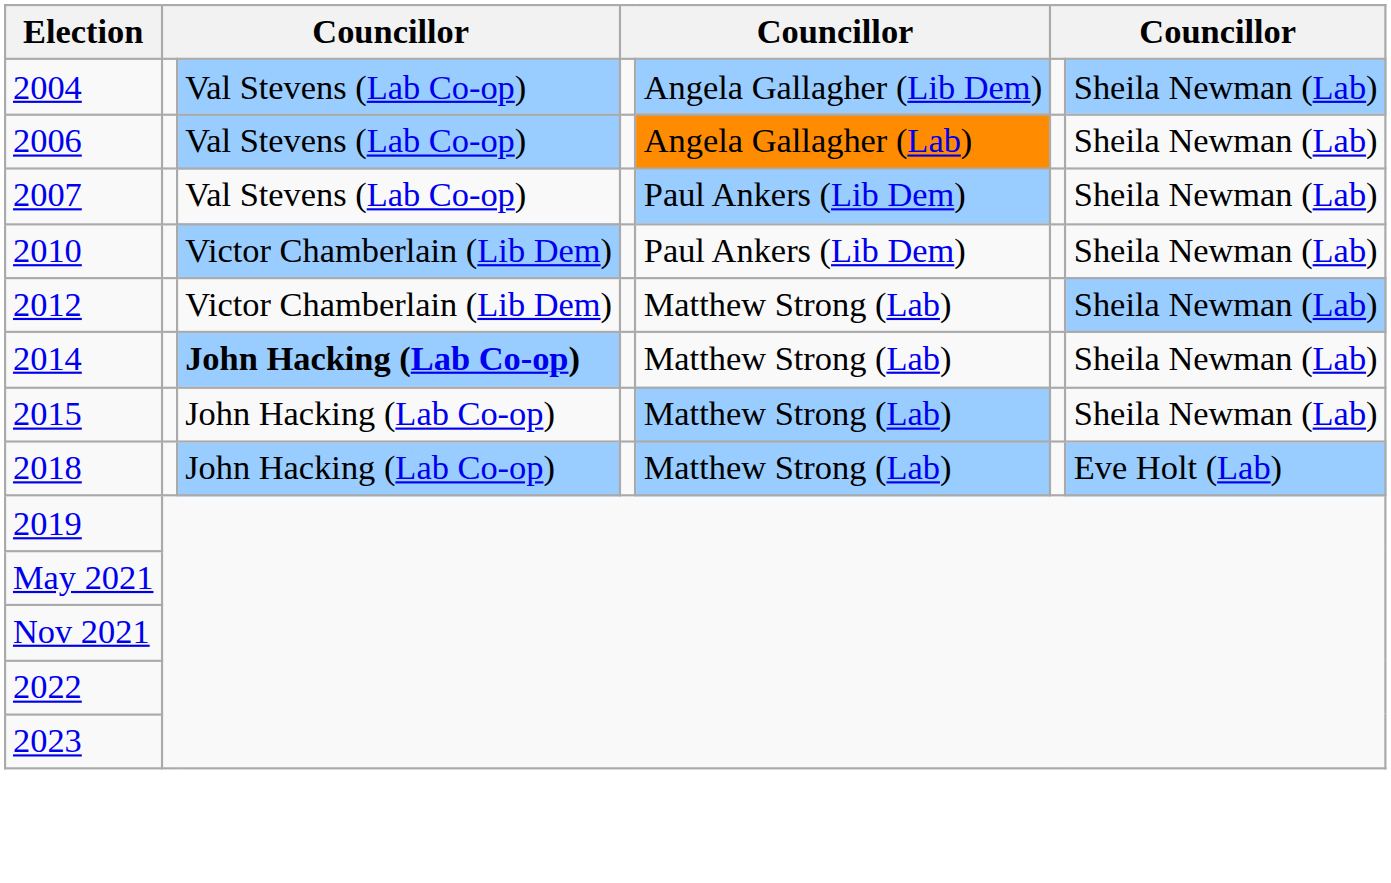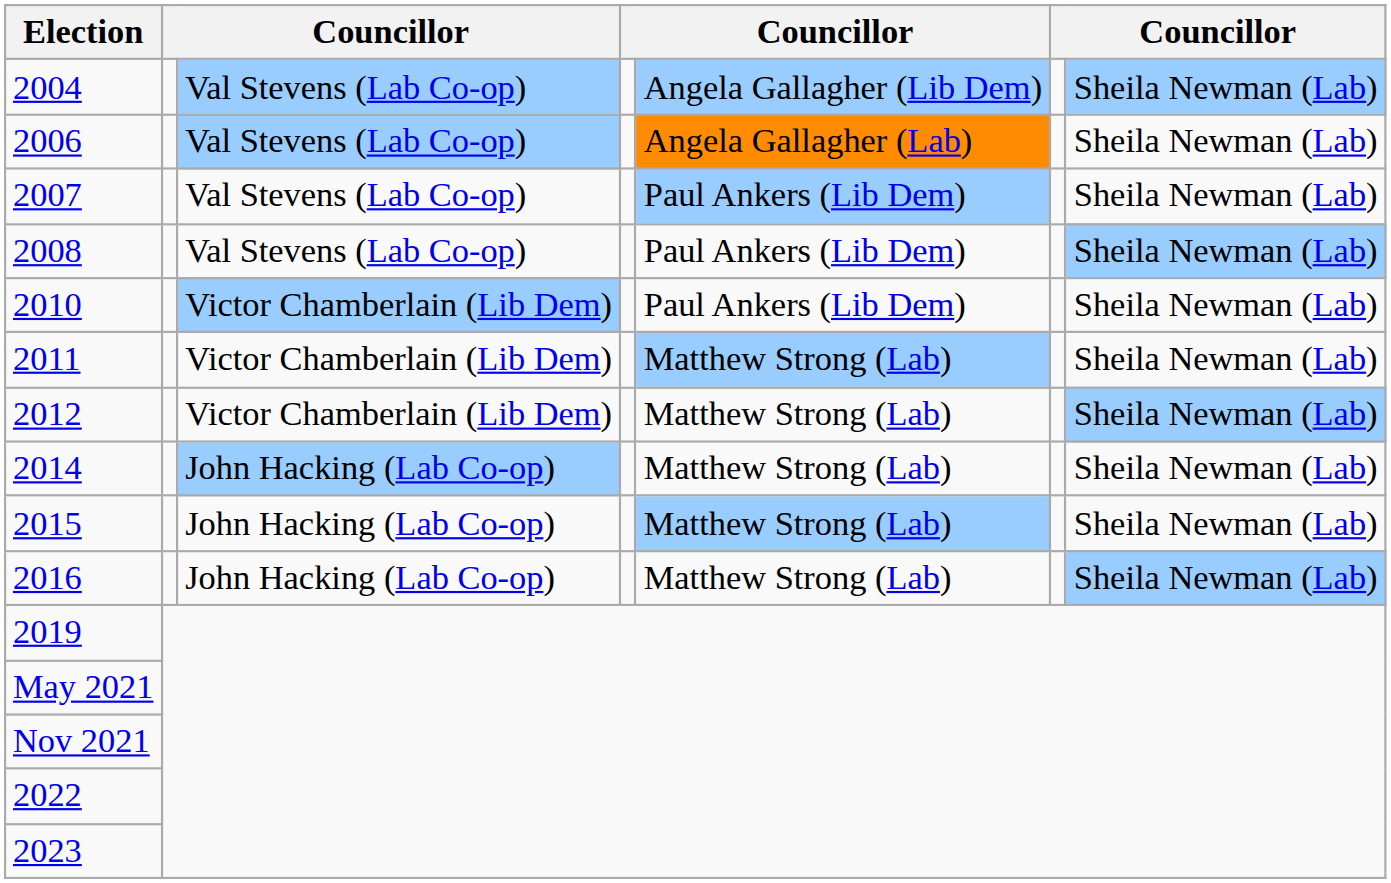+ row: 2008 | Val Stevens (Lab Co-op) | Paul Ankers (Lib Dem) | Sheila Newman (Lab)
+ row: 2011 | Victor Chamberlain (Lib Dem) | Matthew Strong (Lab) | Sheila Newman (Lab)
2014 | column 3: bold -> normal
+ row: 2016 | John Hacking (Lab Co-op) | Matthew Strong (Lab) | Sheila Newman (Lab)
- row: 2018 | John Hacking (Lab Co-op) | Matthew Strong (Lab) | Eve Holt (Lab)
